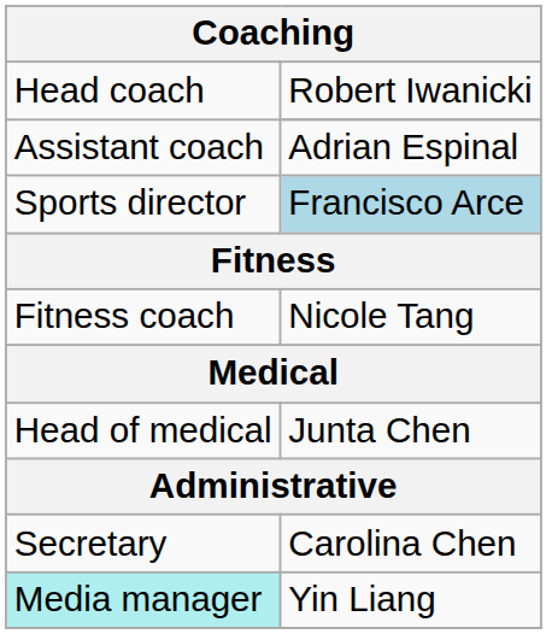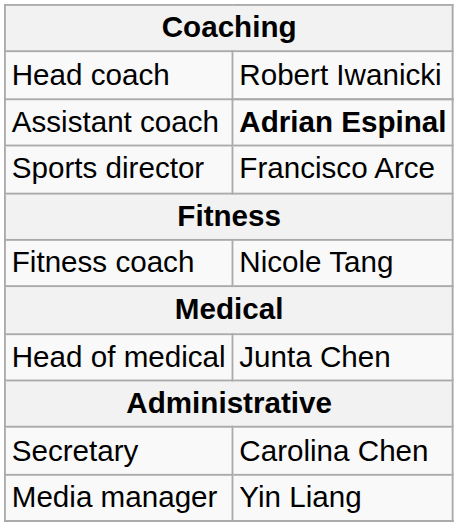Adrian Espinal | column 2: normal -> bold
Francisco Arce | column 2: lightblue background -> no background
Yin Liang | column 1: paleturquoise background -> no background
